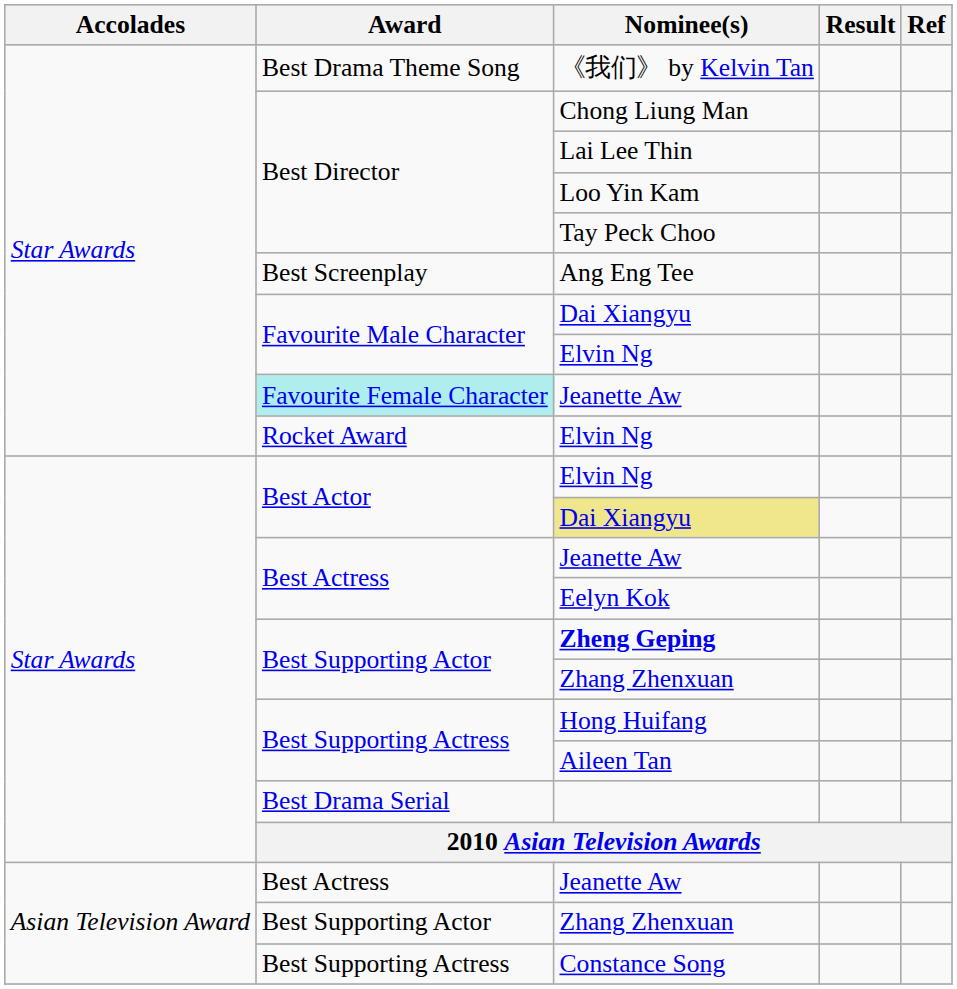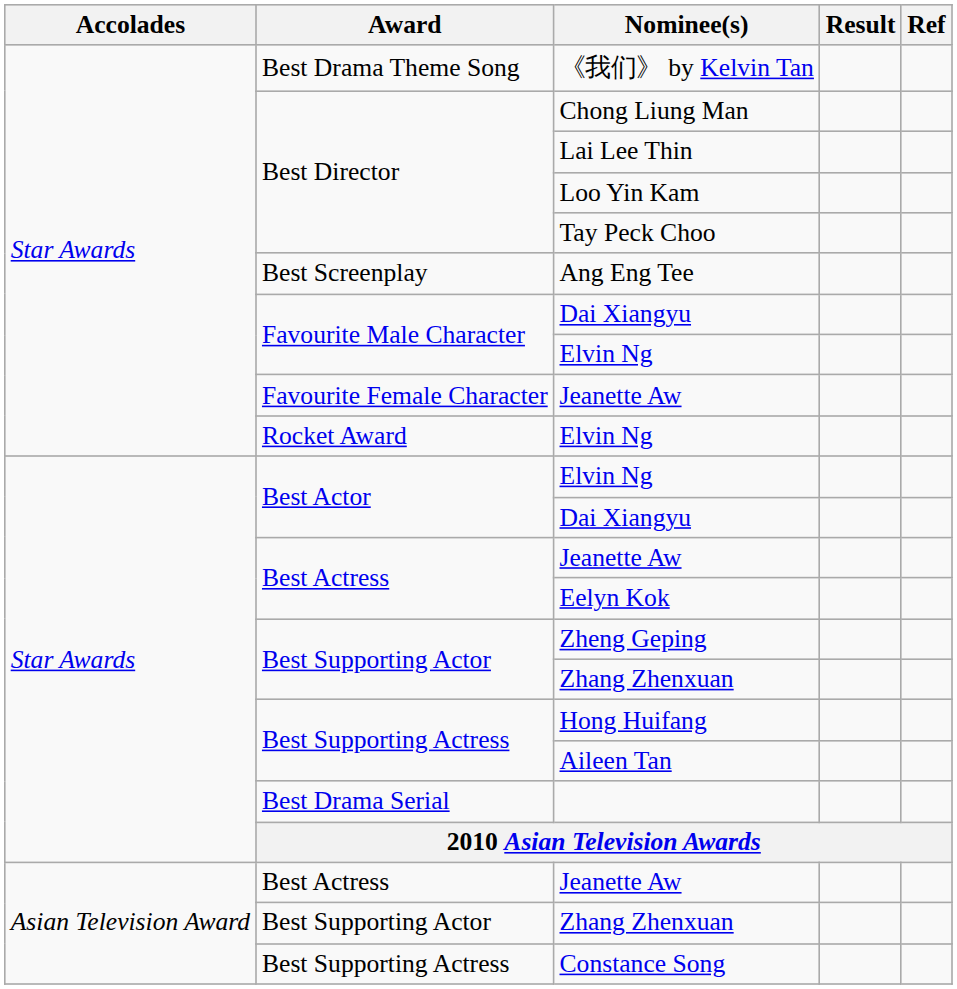Favourite Female Character / Jeanette Aw | Award: paleturquoise background -> no background
Best Actor / Dai Xiangyu | Nominee(s): khaki background -> no background
Zheng Geping | Nominee(s): bold -> normal
